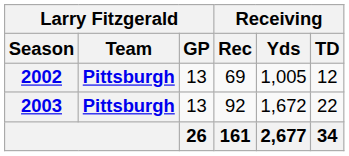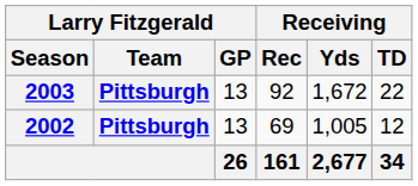rows swapped: 2002 <-> 2003
